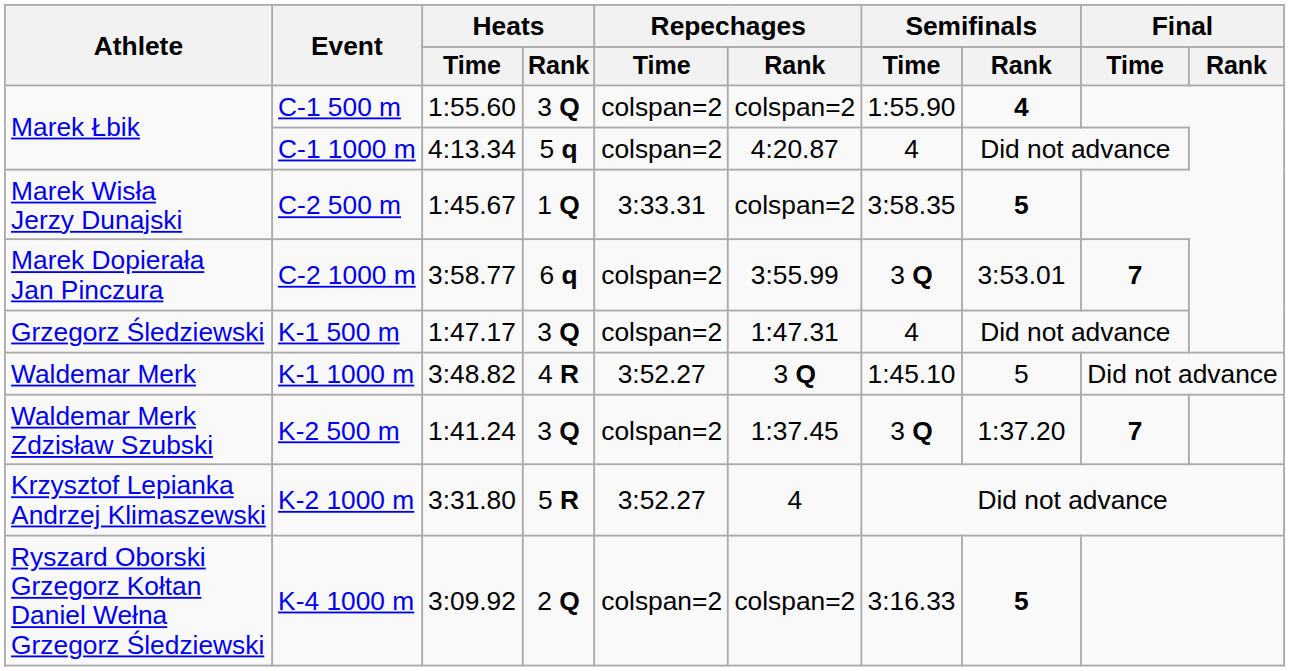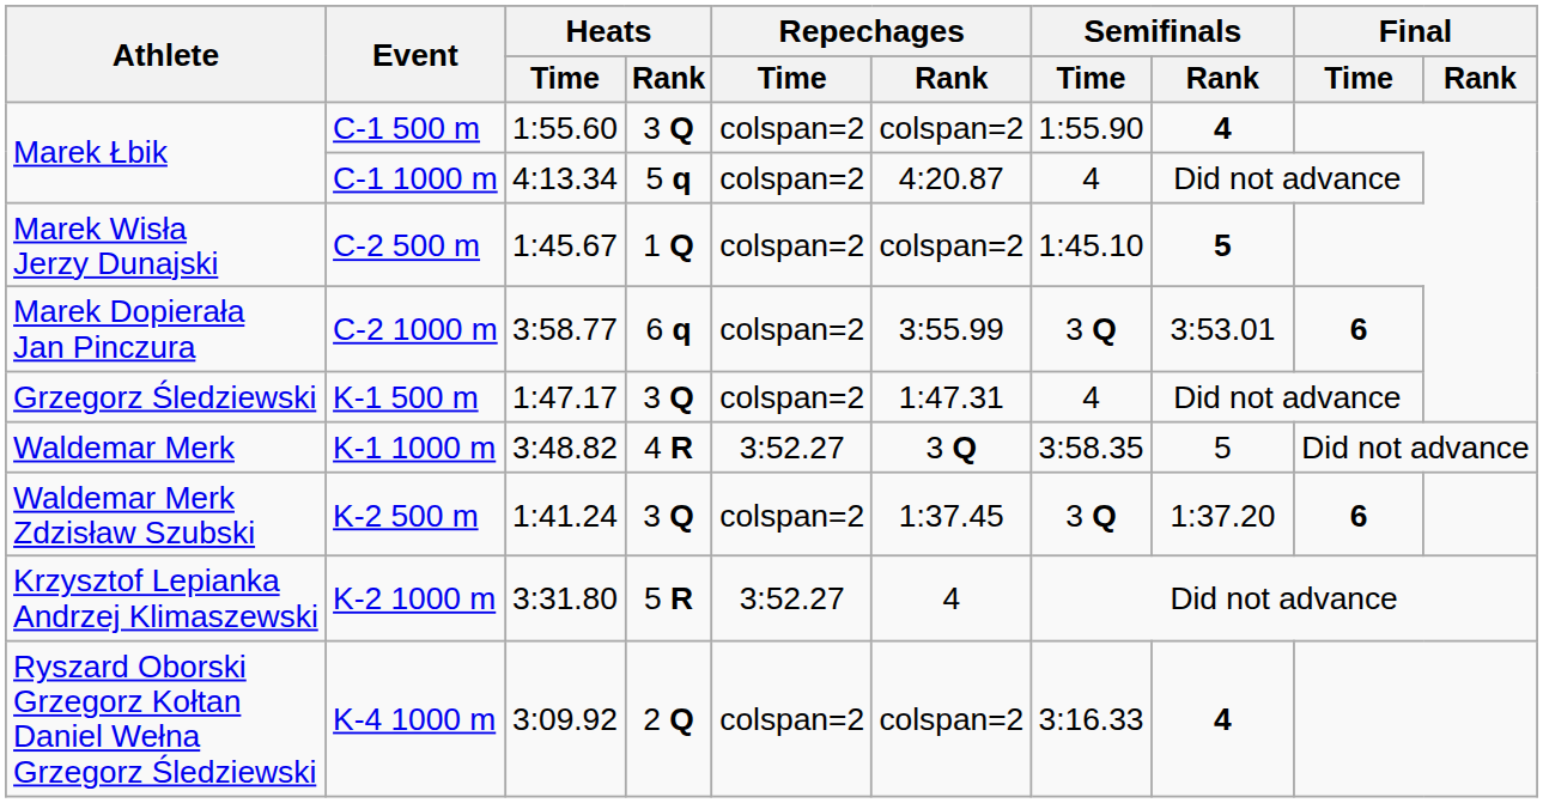C-2 500 m | Repechages / Time: 3:33.31 -> colspan=2
C-2 500 m | Semifinals / Time: 3:58.35 -> 1:45.10
C-2 1000 m | Final / Time: 7 -> 6
K-1 1000 m | Semifinals / Time: 1:45.10 -> 3:58.35
K-2 500 m | Final / Time: 7 -> 6
K-4 1000 m | Semifinals / Rank: 5 -> 4
